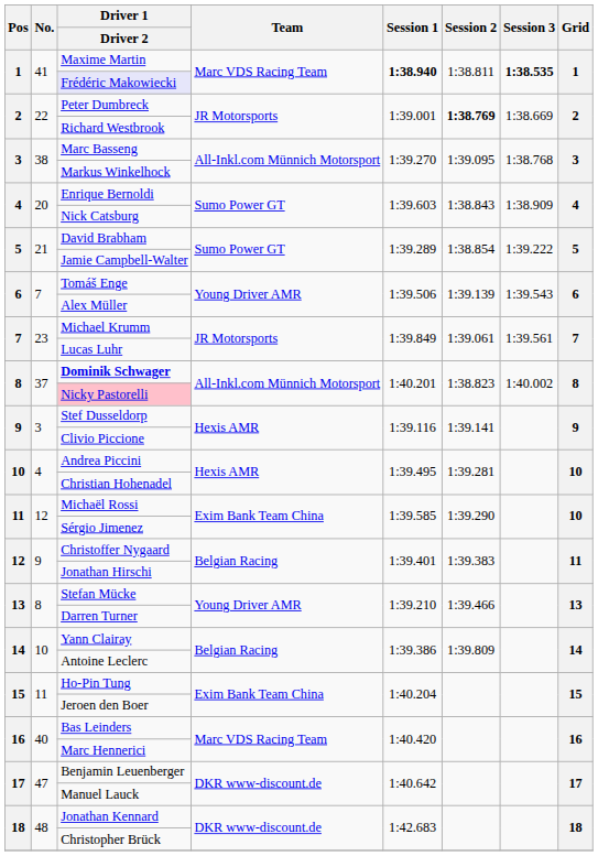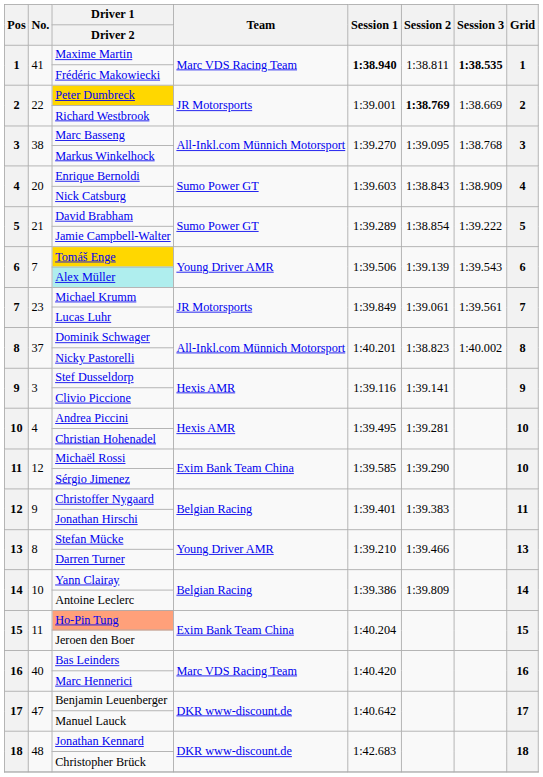Frédéric Makowiecki | Driver 1 / Driver 2: lavender background -> no background
Peter Dumbreck | Driver 1 / Driver 2: no background -> gold background
Tomáš Enge | Driver 1 / Driver 2: no background -> gold background
Alex Müller | Driver 1 / Driver 2: no background -> paleturquoise background
Dominik Schwager | Driver 1 / Driver 2: bold -> normal
Nicky Pastorelli | Driver 1 / Driver 2: pink background -> no background
Ho-Pin Tung | Driver 1 / Driver 2: no background -> lightsalmon background
